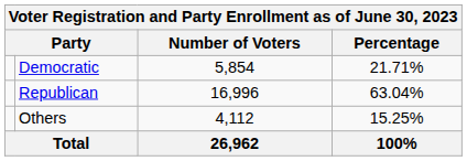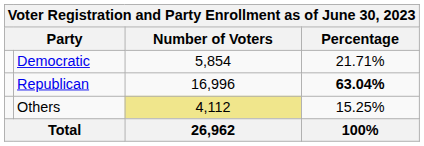Republican | Percentage: normal -> bold
Others | Number of Voters: no background -> khaki background
